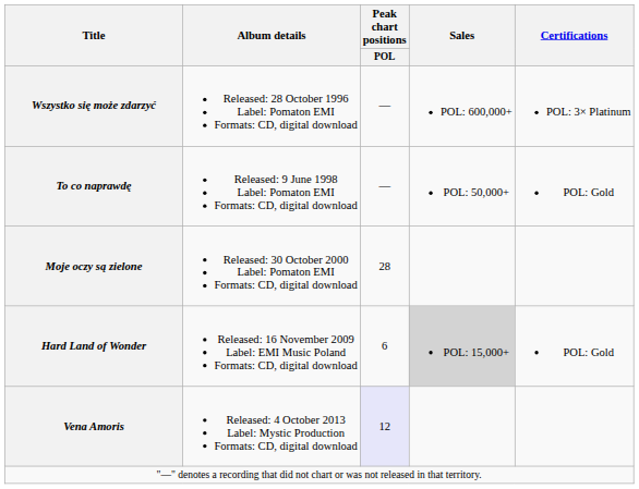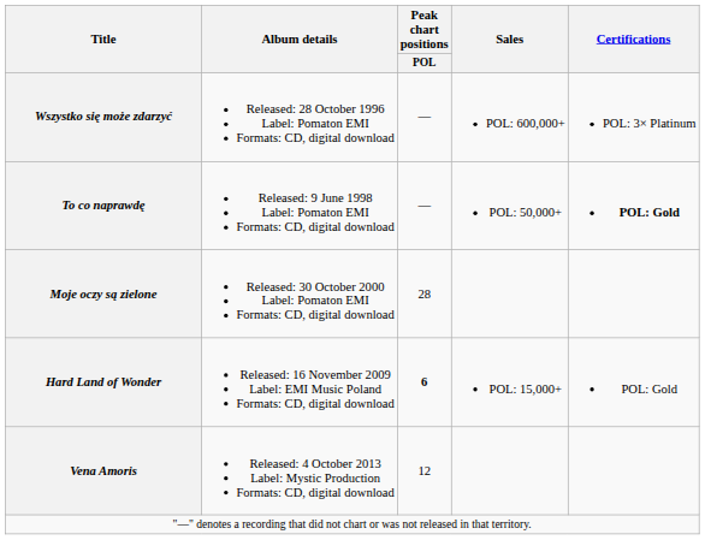To co naprawdę | Certifications: normal -> bold
Hard Land of Wonder | Peak chart positions / POL: normal -> bold
Hard Land of Wonder | Sales: lightgrey background -> no background
Vena Amoris | Peak chart positions / POL: lavender background -> no background
